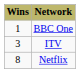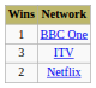Netflix | Wins: 8 -> 2
